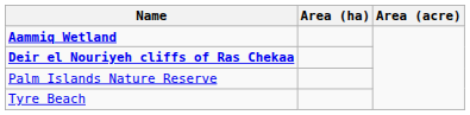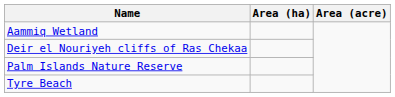Aammiq Wetland | Name: bold -> normal
Deir el Nouriyeh cliffs of Ras Chekaa | Name: bold -> normal
